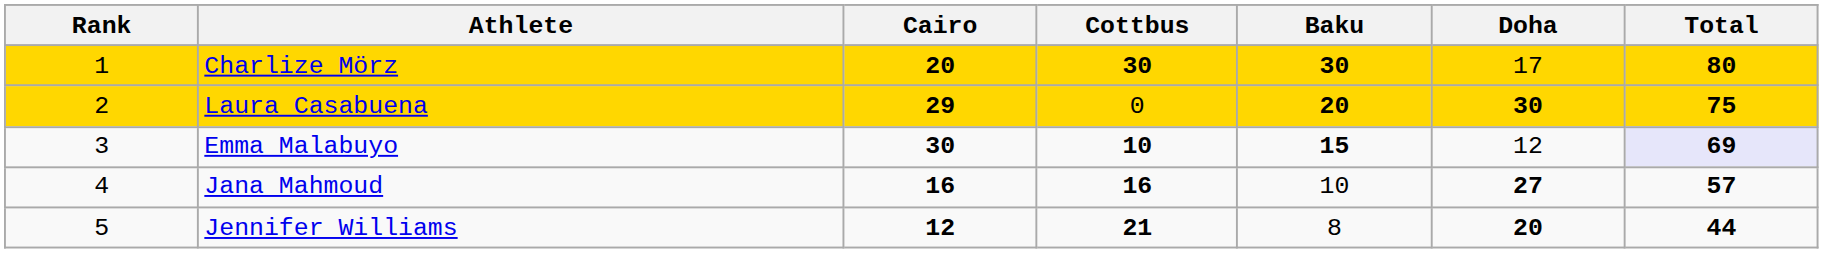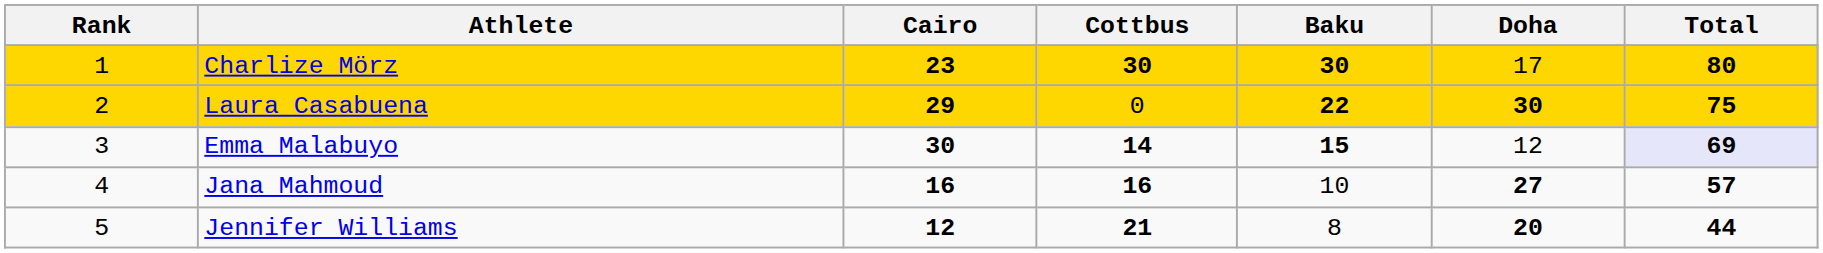Charlize Mörz | Cairo: 20 -> 23
Laura Casabuena | Baku: 20 -> 22
Emma Malabuyo | Cottbus: 10 -> 14
